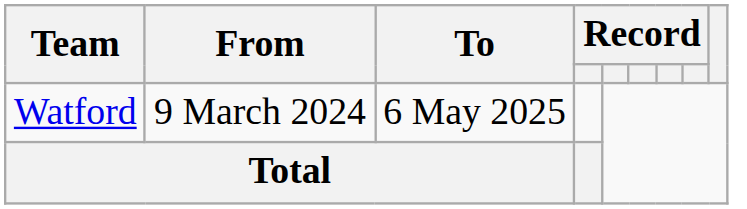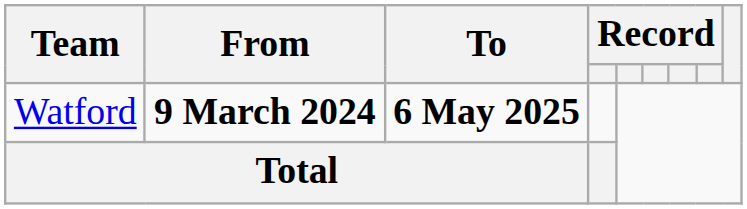Watford | From: normal -> bold
Watford | To: normal -> bold
